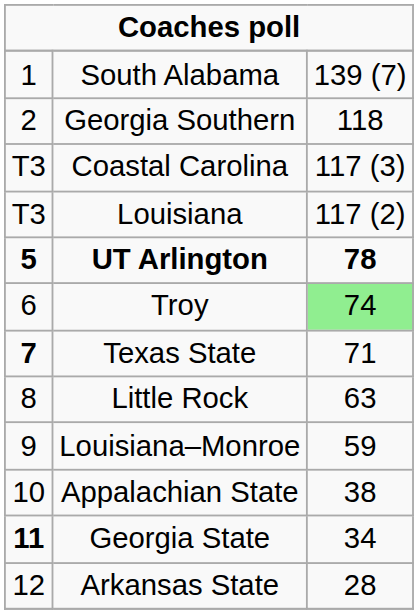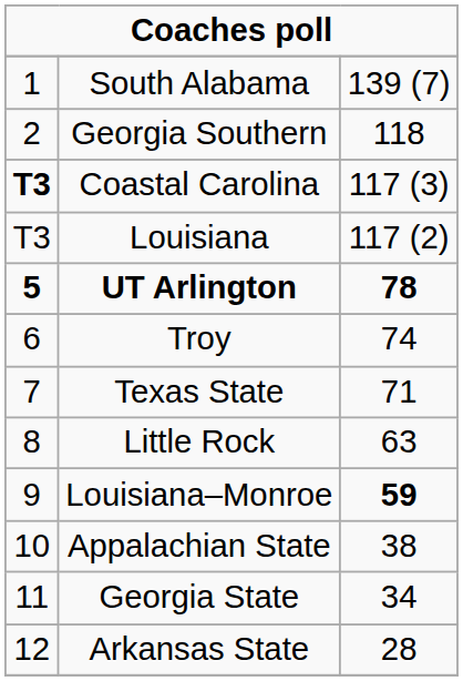Coastal Carolina | column 1: normal -> bold
Troy | column 3: lightgreen background -> no background
Texas State | column 1: bold -> normal
Louisiana–Monroe | column 3: normal -> bold
Georgia State | column 1: bold -> normal
